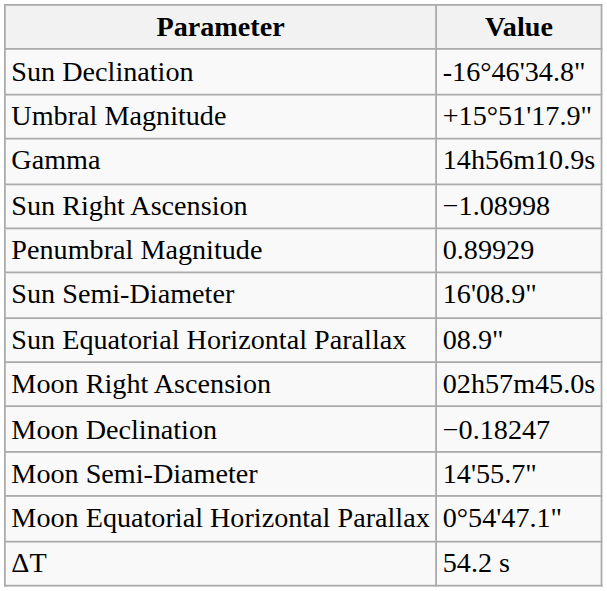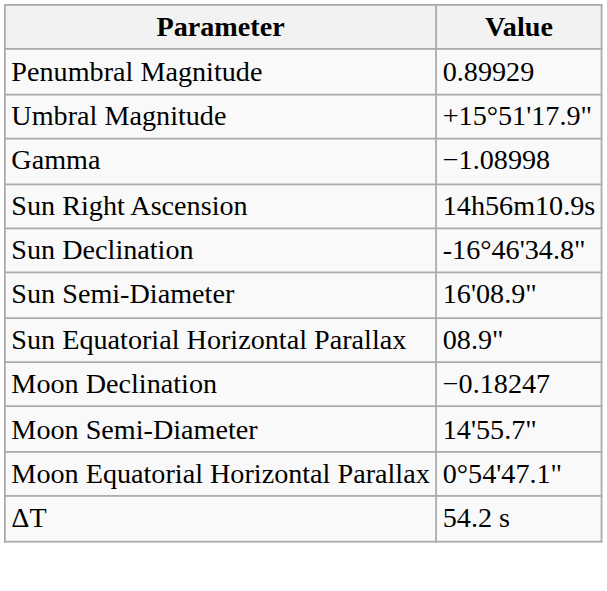rows swapped: Penumbral Magnitude <-> Sun Declination
Gamma | Value: 14h56m10.9s -> −1.08998
Sun Right Ascension | Value: −1.08998 -> 14h56m10.9s
- row: Moon Right Ascension | 02h57m45.0s
